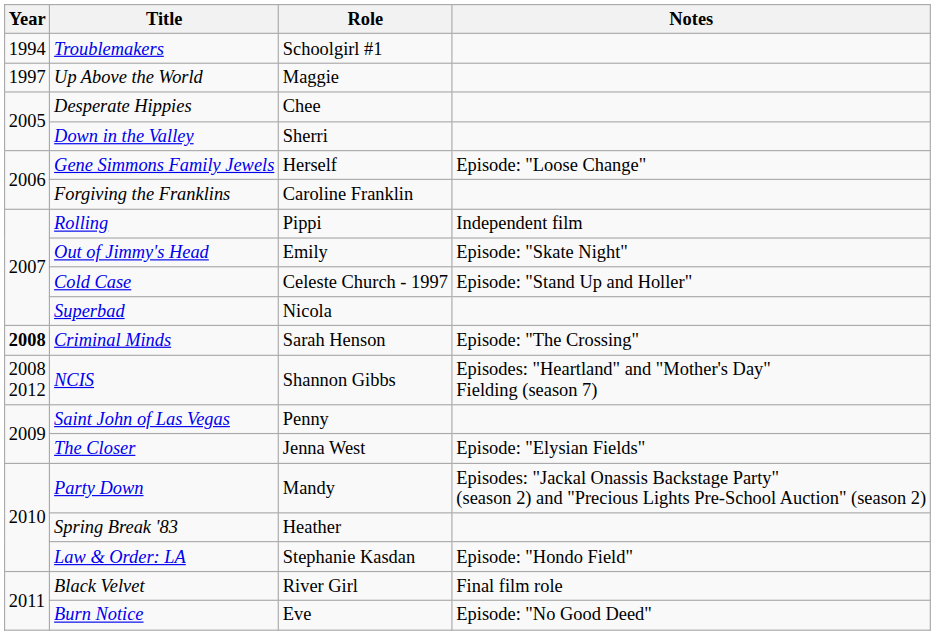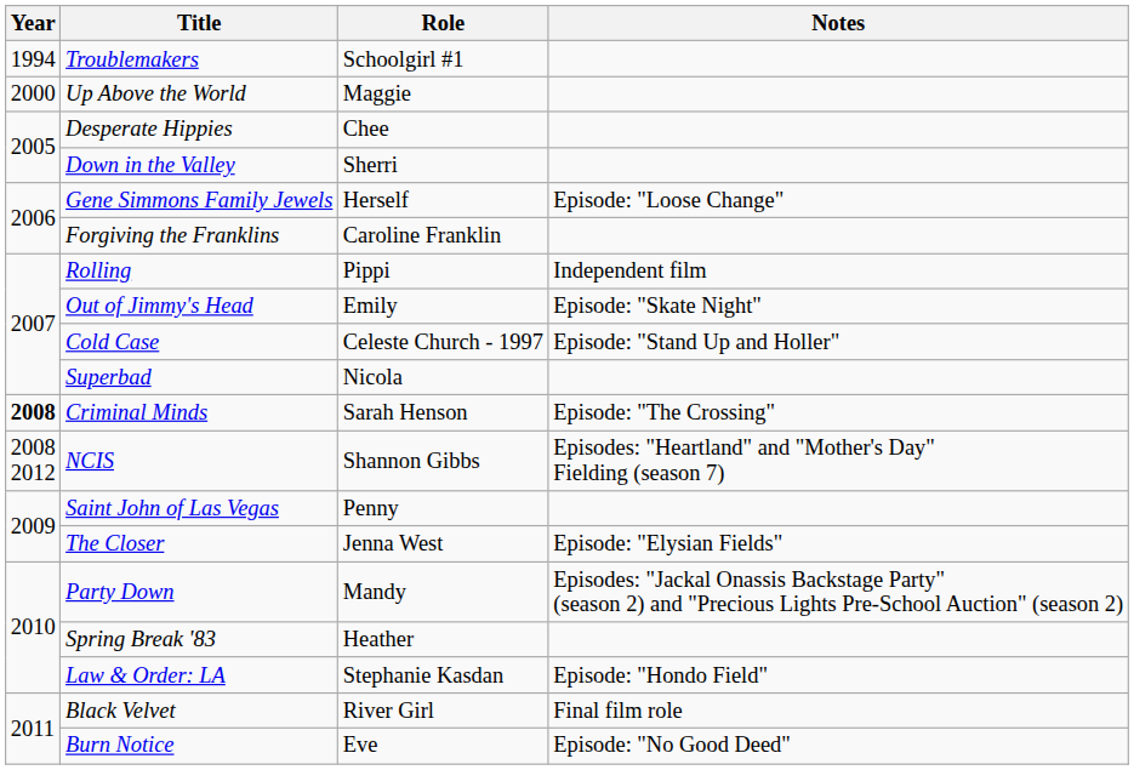Up Above the World | Year: 1997 -> 2000
